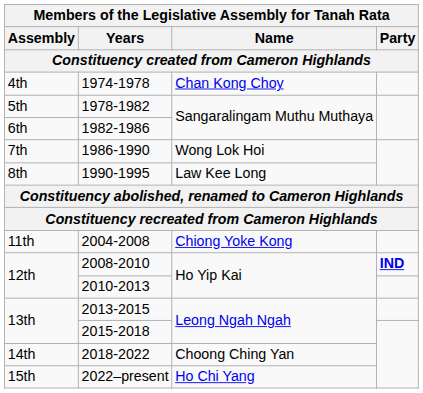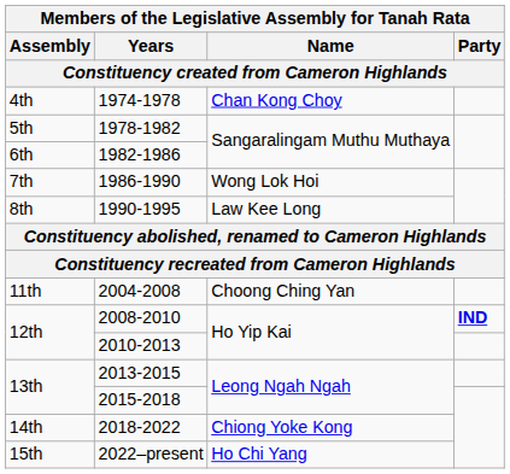2004-2008 | Name: Chiong Yoke Kong -> Choong Ching Yan
2018-2022 | Name: Choong Ching Yan -> Chiong Yoke Kong
